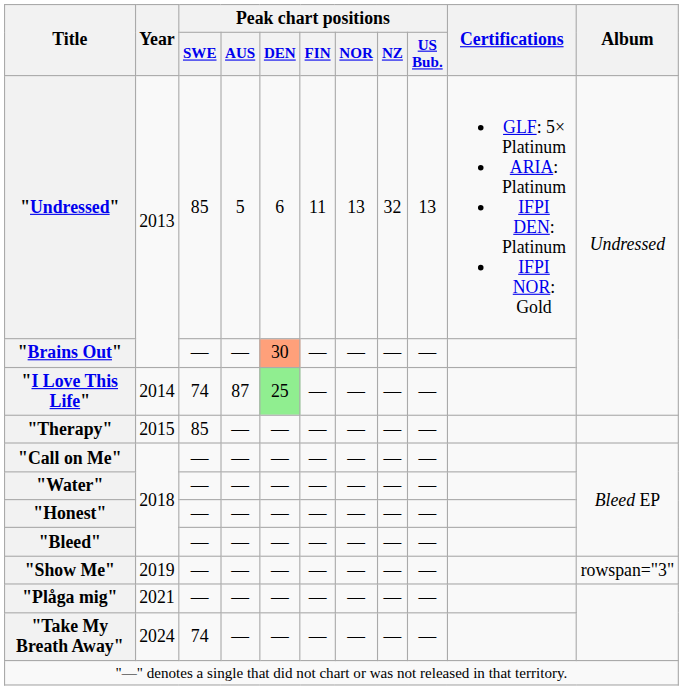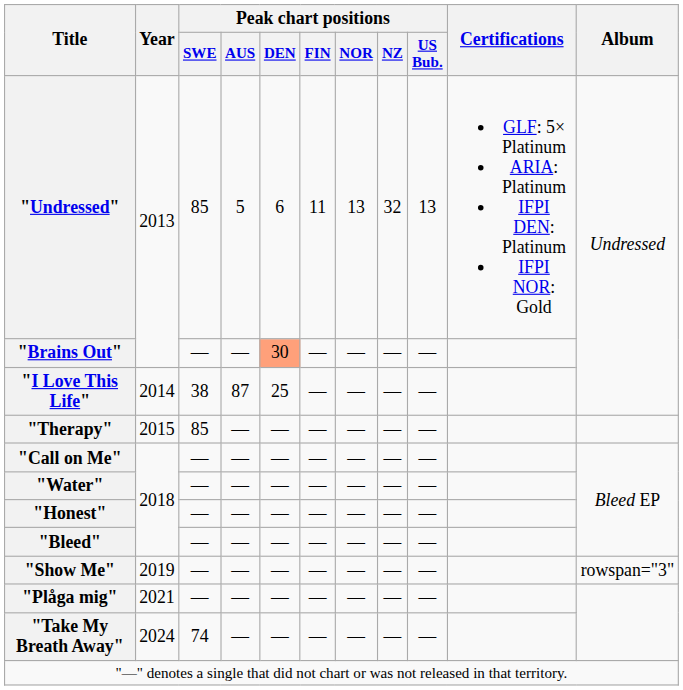"I Love This Life" | Peak chart positions / SWE: 74 -> 38
"I Love This Life" | Peak chart positions / DEN: lightgreen background -> no background
